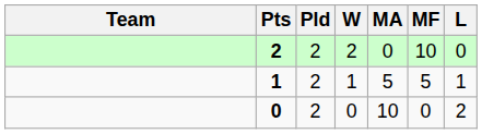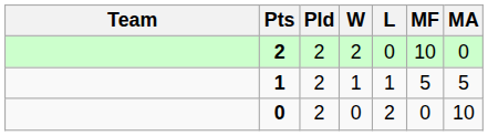columns swapped: L <-> MA
